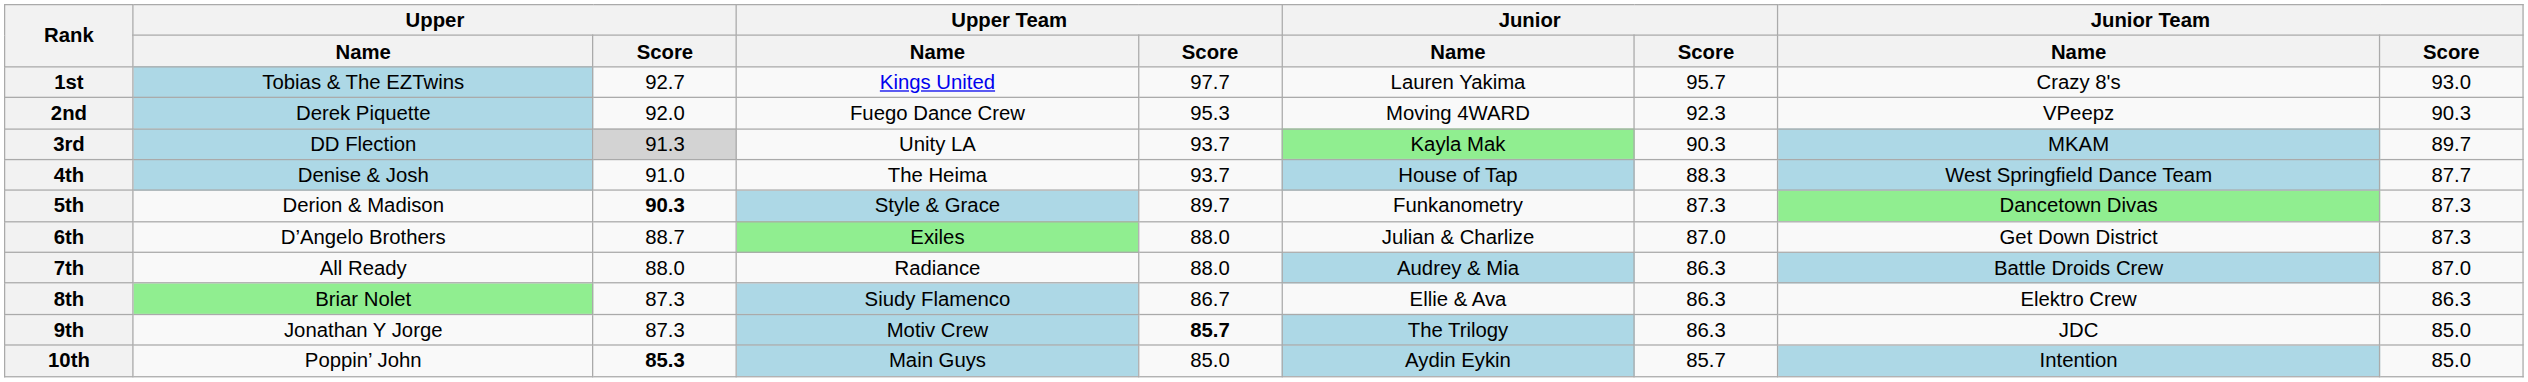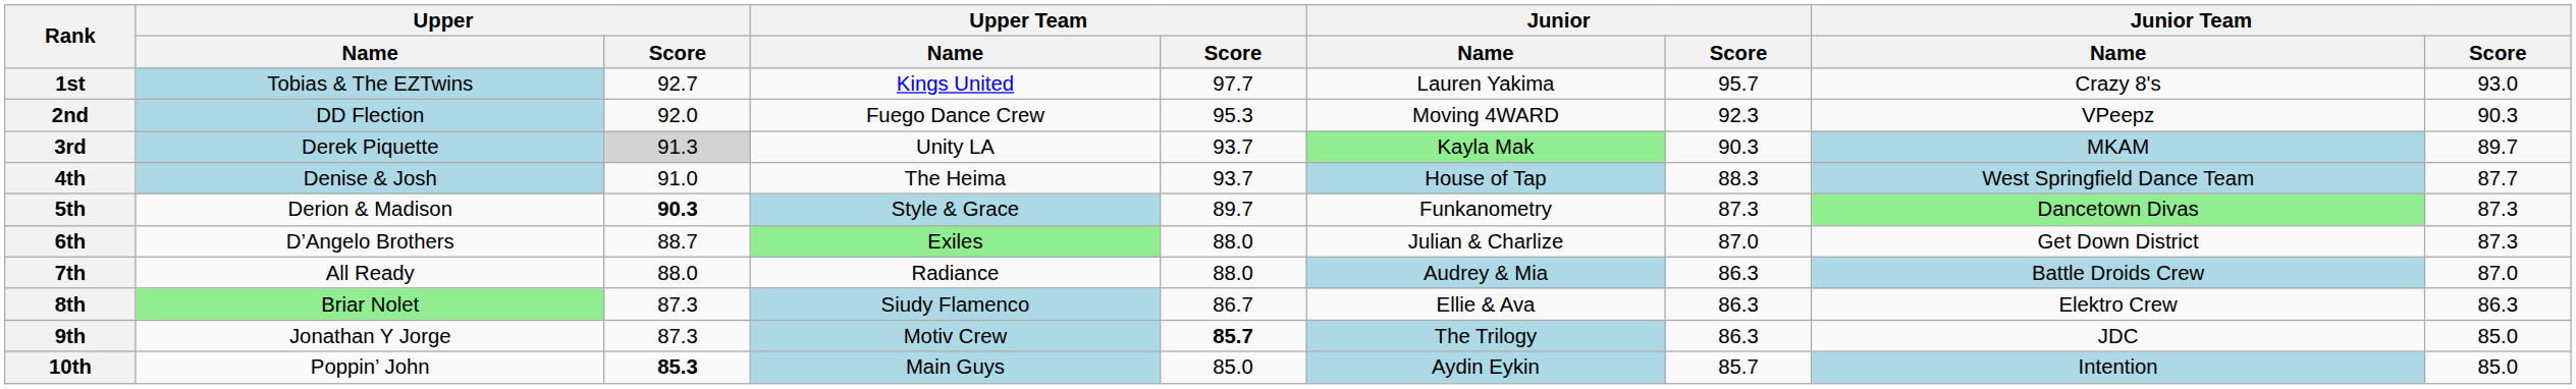2nd | Upper / Name: Derek Piquette -> DD Flection
3rd | Upper / Name: DD Flection -> Derek Piquette
